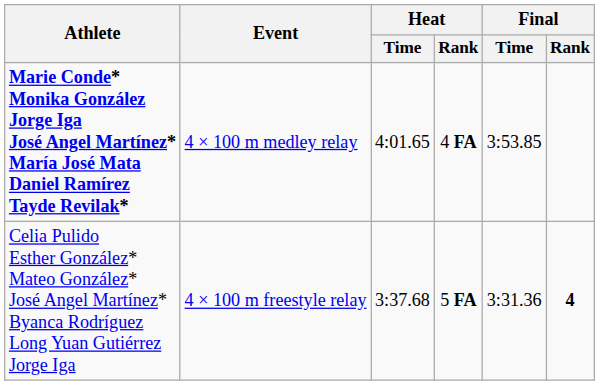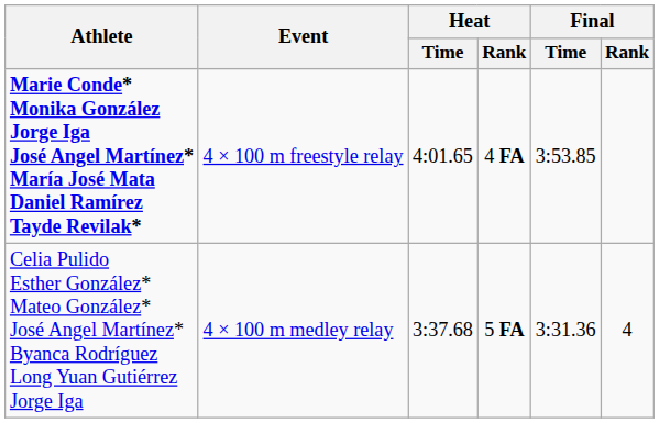row 3 | Event: 4 × 100 m medley relay -> 4 × 100 m freestyle relay
row 4 | Event: 4 × 100 m freestyle relay -> 4 × 100 m medley relay
row 4 | Final / Rank: bold -> normal
